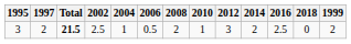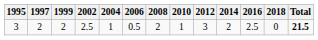columns swapped: 1999 <-> Total
